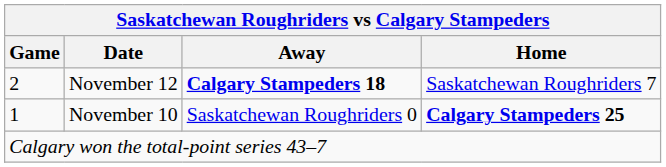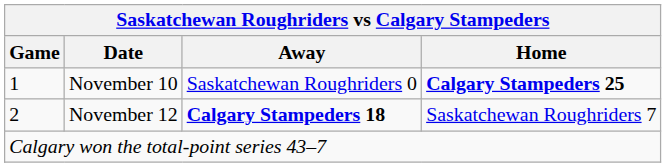rows swapped: November 10 <-> November 12
